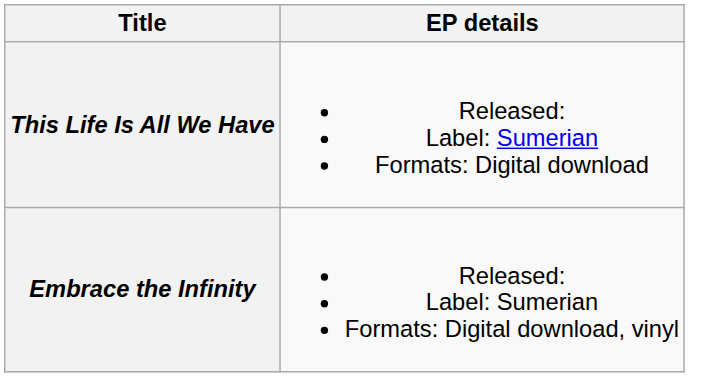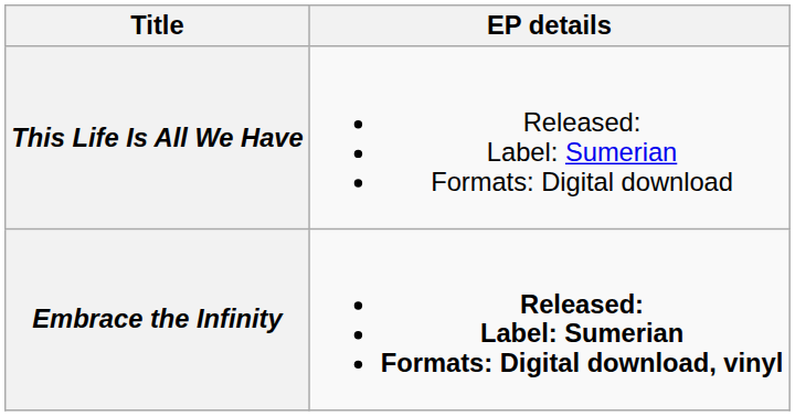Embrace the Infinity | EP details: normal -> bold
